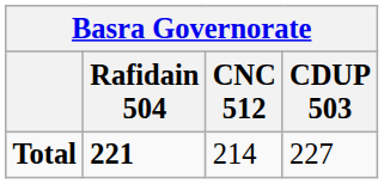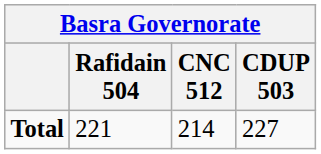row 3 | Rafidain 504: bold -> normal
